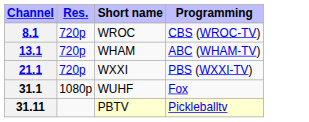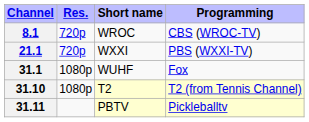- row: 13.1 | 720p | WHAM | ABC (WHAM-TV)
+ row: 31.10 | 1080p | T2 | T2 (from Tennis Channel)
